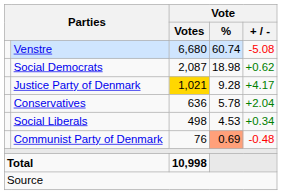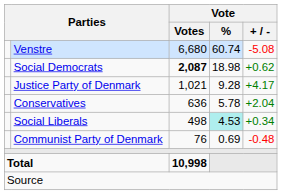Social Democrats | Vote / Votes: normal -> bold
Justice Party of Denmark | Vote / Votes: gold background -> no background
Social Liberals | Vote / %: no background -> paleturquoise background
Communist Party of Denmark | Vote / %: lightsalmon background -> no background
